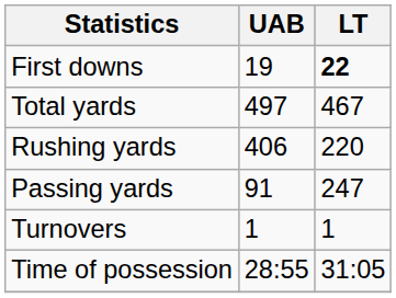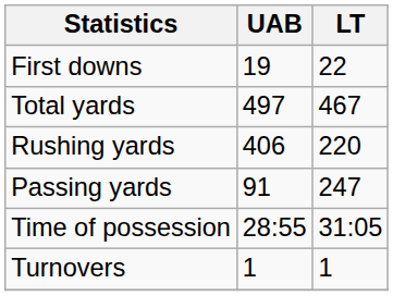First downs | LT: bold -> normal
rows swapped: Turnovers <-> Time of possession
